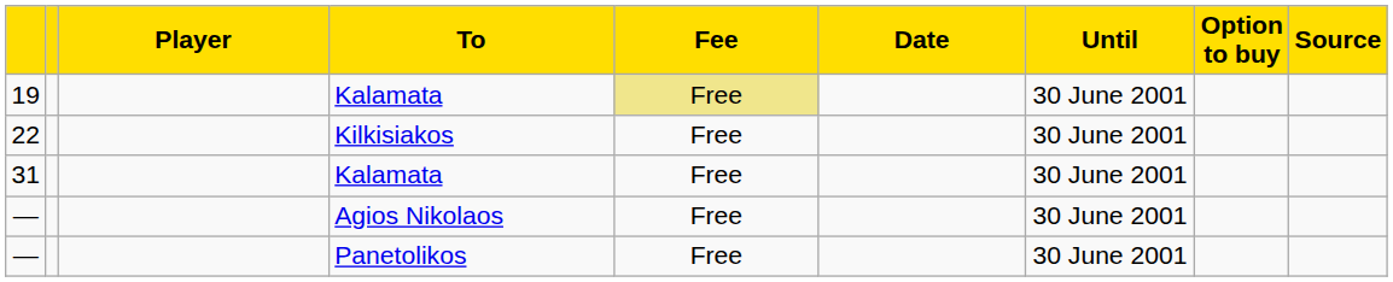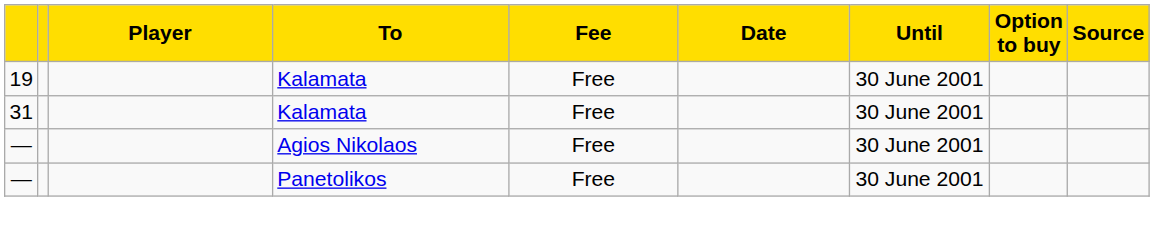19 | Fee: khaki background -> no background
- row: 22 | Kilkisiakos | Free | 30 June 2001
